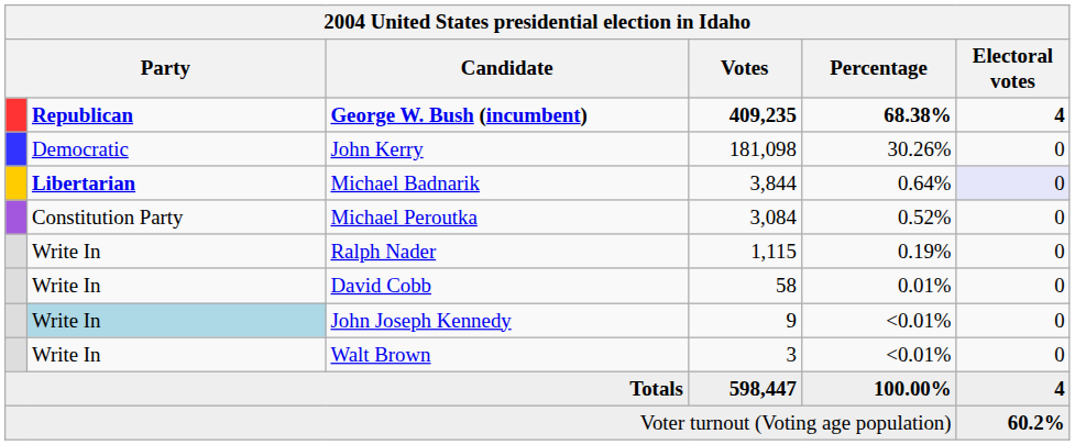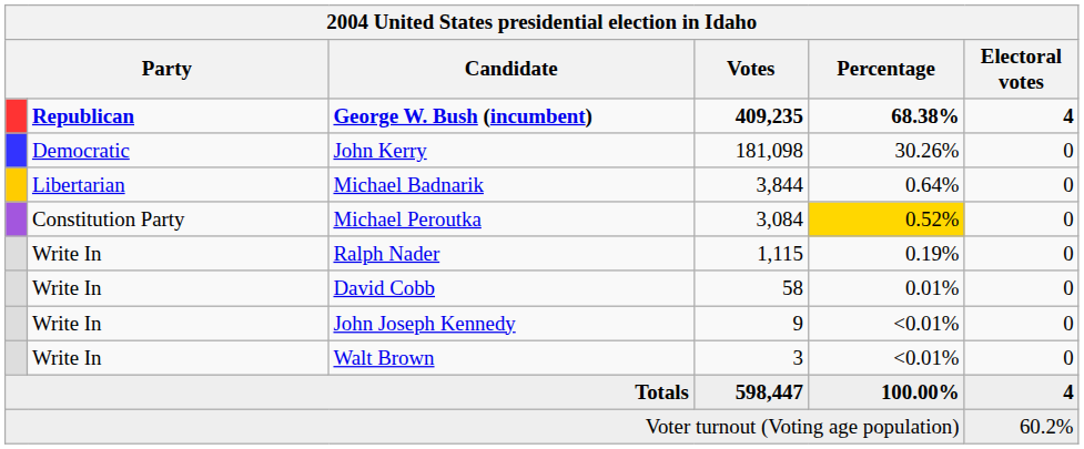Michael Badnarik | column 2: bold -> normal
Michael Badnarik | Electoral votes: lavender background -> no background
Michael Peroutka | Percentage: no background -> gold background
John Joseph Kennedy | column 2: lightblue background -> no background
Voter turnout (Voting age population) | Electoral votes: bold -> normal
